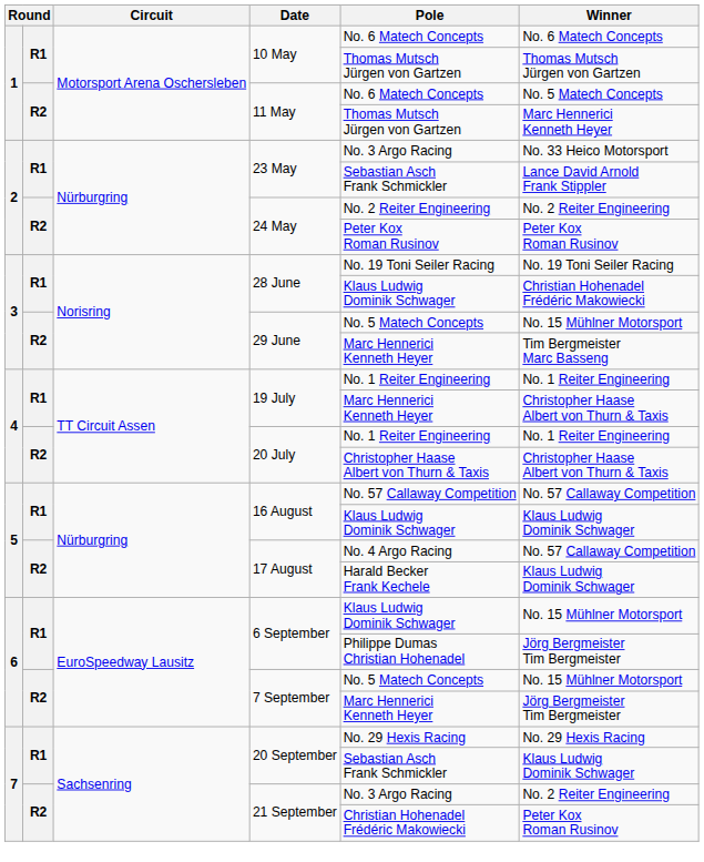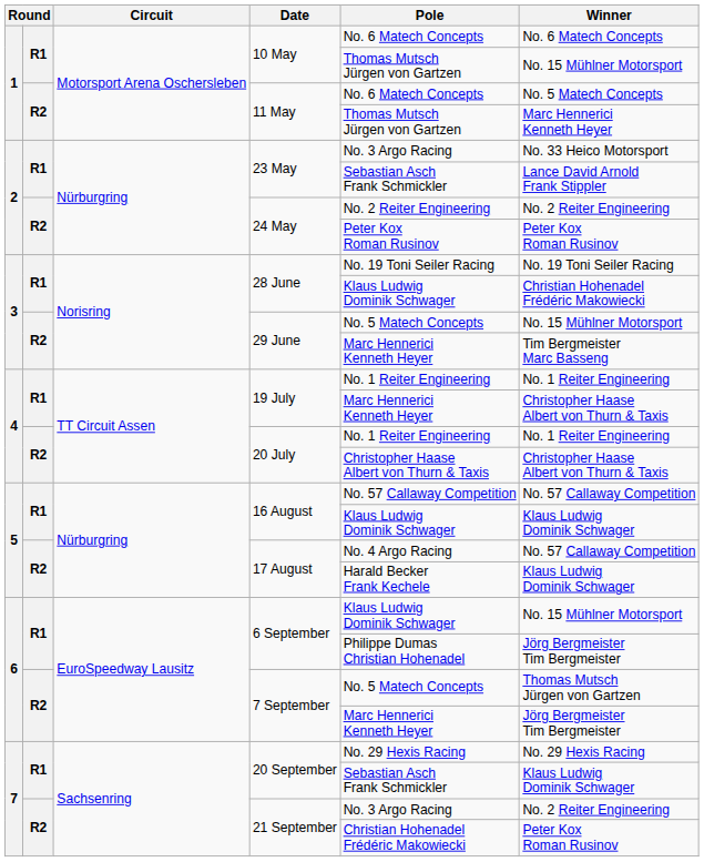row 3 | Winner: Thomas Mutsch Jürgen von Gartzen -> No. 15 Mühlner Motorsport
row 24 | Winner: No. 15 Mühlner Motorsport -> Thomas Mutsch Jürgen von Gartzen
